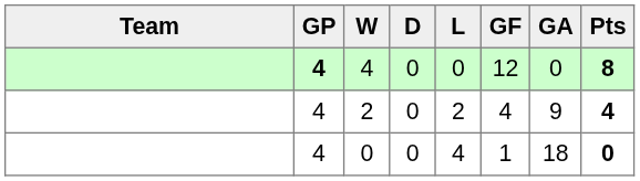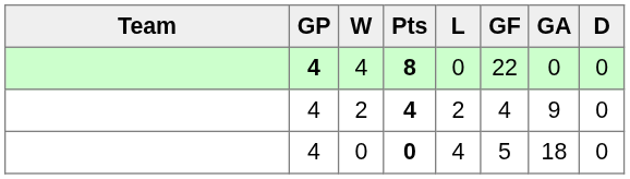columns swapped: D <-> Pts
row 2 | GF: 12 -> 22
row 4 | GF: 1 -> 5
